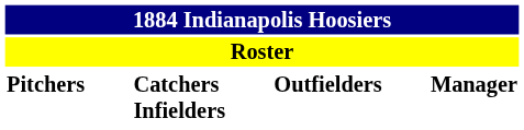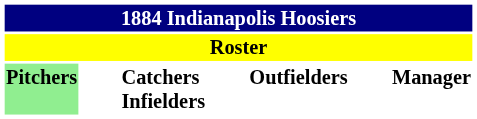Pitchers | column 1: no background -> lightgreen background
